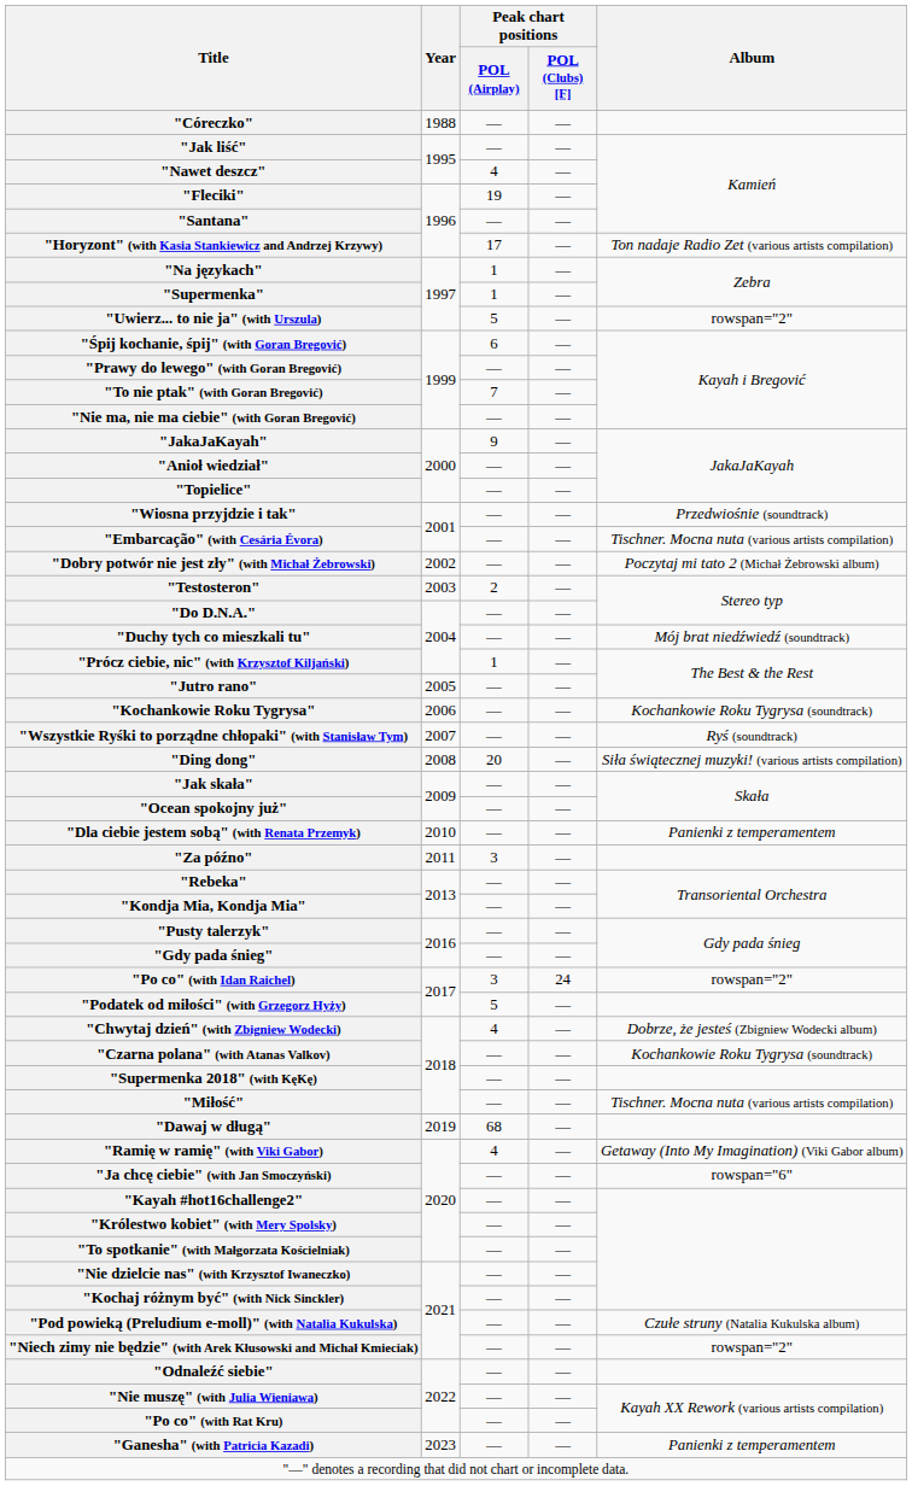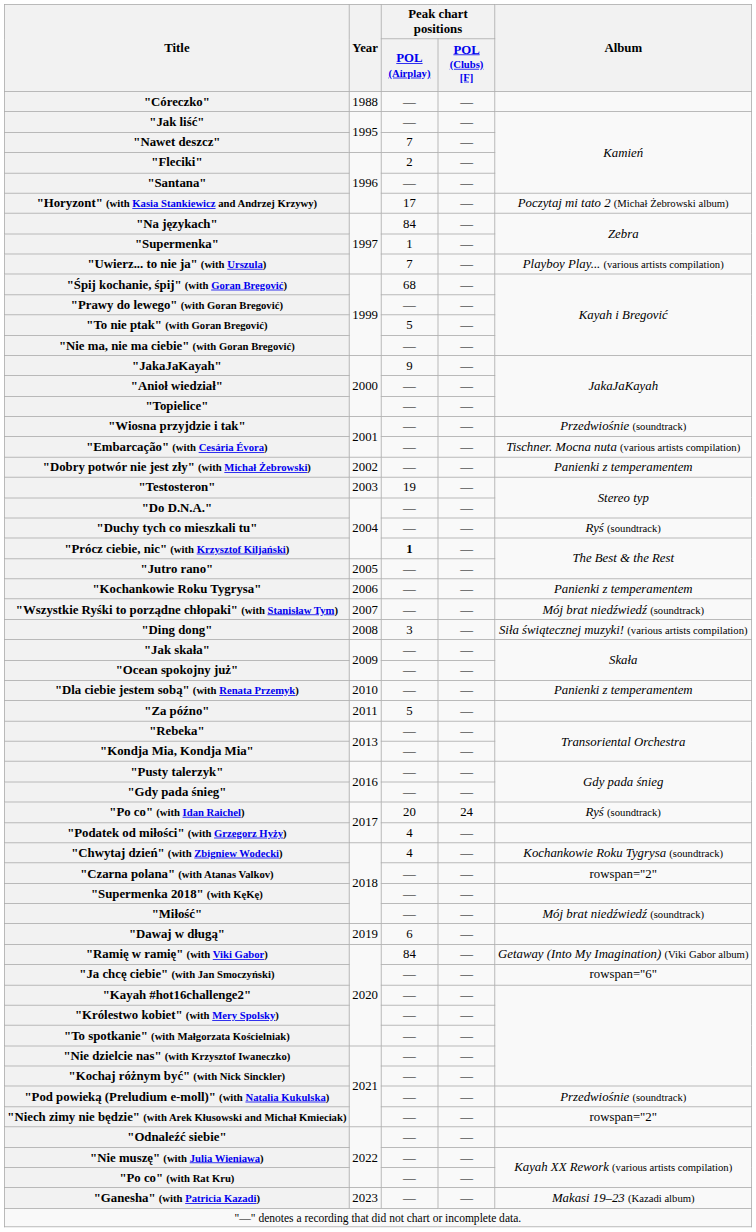"Nawet deszcz" | Peak chart positions / POL (Airplay): 4 -> 7
"Fleciki" | Peak chart positions / POL (Airplay): 19 -> 2
"Horyzont" (with Kasia Stankiewicz and Andrzej Krzywy) | Album: Ton nadaje Radio Zet (various artists compilation) -> Poczytaj mi tato 2 (Michał Żebrowski album)
"Na językach" | Peak chart positions / POL (Airplay): 1 -> 84
"Uwierz... to nie ja" (with Urszula) | Peak chart positions / POL (Airplay): 5 -> 7
"Uwierz... to nie ja" (with Urszula) | Album: rowspan="2" -> Playboy Play... (various artists compilation)
"Śpij kochanie, śpij" (with Goran Bregović) | Peak chart positions / POL (Airplay): 6 -> 68
"To nie ptak" (with Goran Bregović) | Peak chart positions / POL (Airplay): 7 -> 5
"Dobry potwór nie jest zły" (with Michał Żebrowski) | Album: Poczytaj mi tato 2 (Michał Żebrowski album) -> Panienki z temperamentem
"Testosteron" | Peak chart positions / POL (Airplay): 2 -> 19
"Duchy tych co mieszkali tu" | Album: Mój brat niedźwiedź (soundtrack) -> Ryś (soundtrack)
"Prócz ciebie, nic" (with Krzysztof Kiljański) | Peak chart positions / POL (Airplay): normal -> bold
"Kochankowie Roku Tygrysa" | Album: Kochankowie Roku Tygrysa (soundtrack) -> Panienki z temperamentem
"Wszystkie Ryśki to porządne chłopaki" (with Stanisław Tym) | Album: Ryś (soundtrack) -> Mój brat niedźwiedź (soundtrack)
"Ding dong" | Peak chart positions / POL (Airplay): 20 -> 3
"Za późno" | Peak chart positions / POL (Airplay): 3 -> 5
"Po co" (with Idan Raichel) | Peak chart positions / POL (Airplay): 3 -> 20
"Po co" (with Idan Raichel) | Album: rowspan="2" -> Ryś (soundtrack)
"Podatek od miłości" (with Grzegorz Hyży) | Peak chart positions / POL (Airplay): 5 -> 4
"Chwytaj dzień" (with Zbigniew Wodecki) | Album: Dobrze, że jesteś (Zbigniew Wodecki album) -> Kochankowie Roku Tygrysa (soundtrack)
"Czarna polana" (with Atanas Valkov) | Album: Kochankowie Roku Tygrysa (soundtrack) -> rowspan="2"
"Miłość" | Album: Tischner. Mocna nuta (various artists compilation) -> Mój brat niedźwiedź (soundtrack)
"Dawaj w długą" | Peak chart positions / POL (Airplay): 68 -> 6
"Ramię w ramię" (with Viki Gabor) | Peak chart positions / POL (Airplay): 4 -> 84
"Pod powieką (Preludium e-moll)" (with Natalia Kukulska) | Album: Czułe struny (Natalia Kukulska album) -> Przedwiośnie (soundtrack)
"Ganesha" (with Patricia Kazadi) | Album: Panienki z temperamentem -> Makasi 19–23 (Kazadi album)
